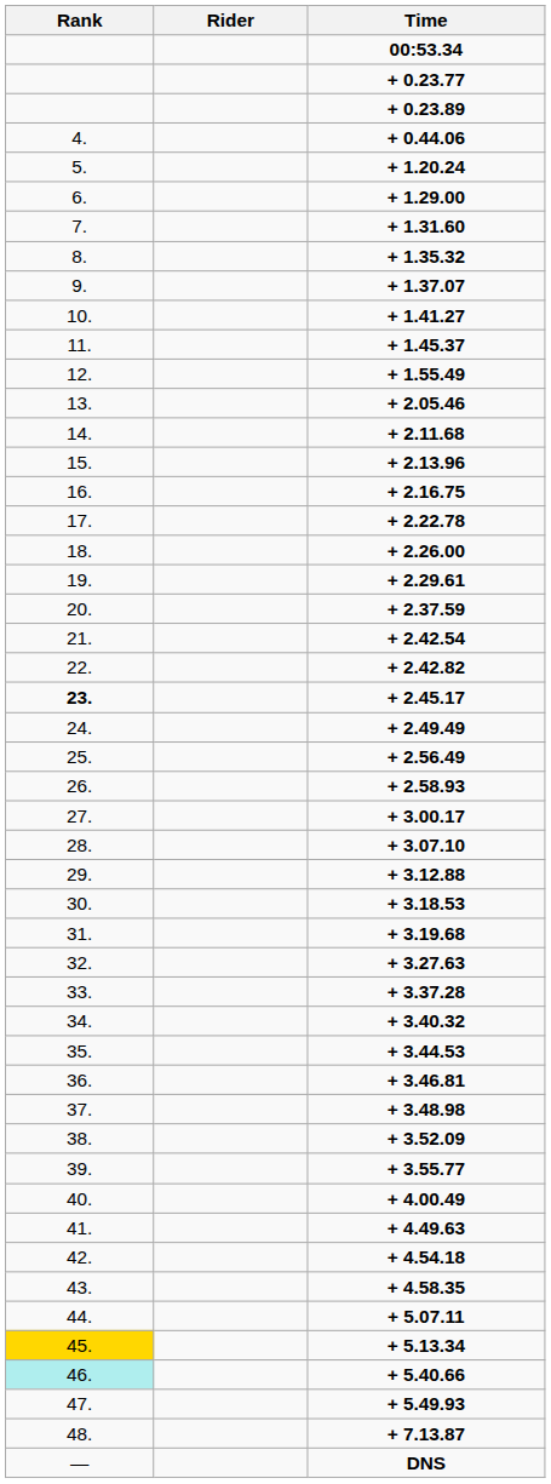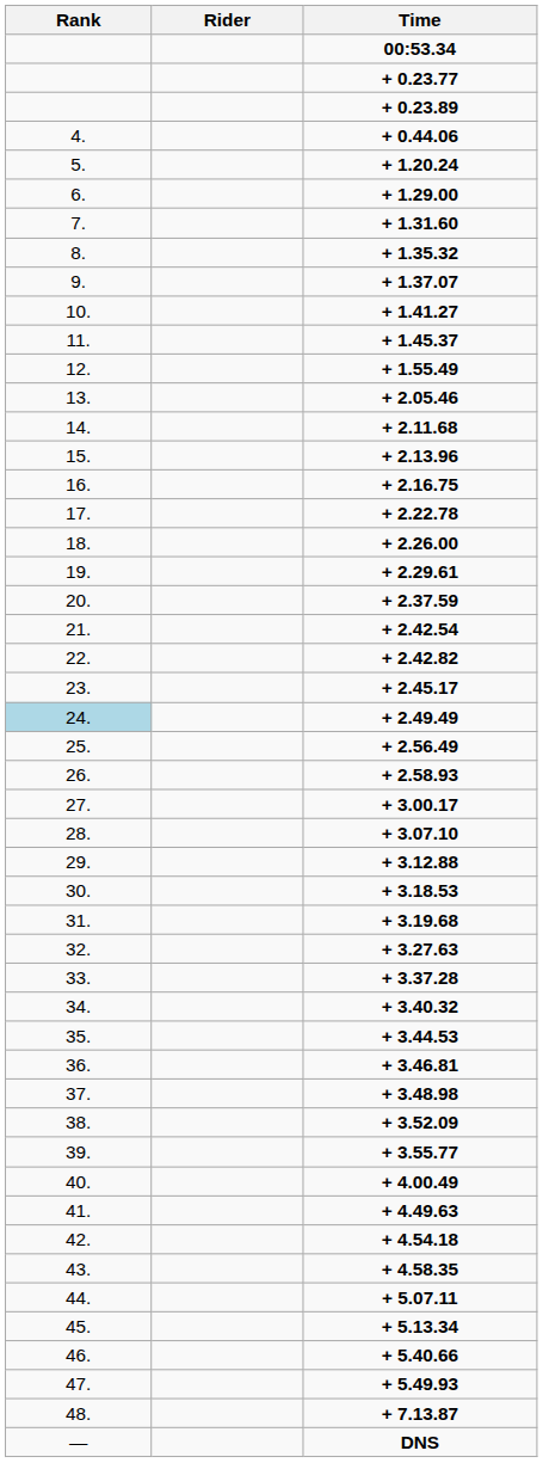+ 2.45.17 | Rank: bold -> normal
+ 2.49.49 | Rank: no background -> lightblue background
+ 5.13.34 | Rank: gold background -> no background
+ 5.40.66 | Rank: paleturquoise background -> no background
